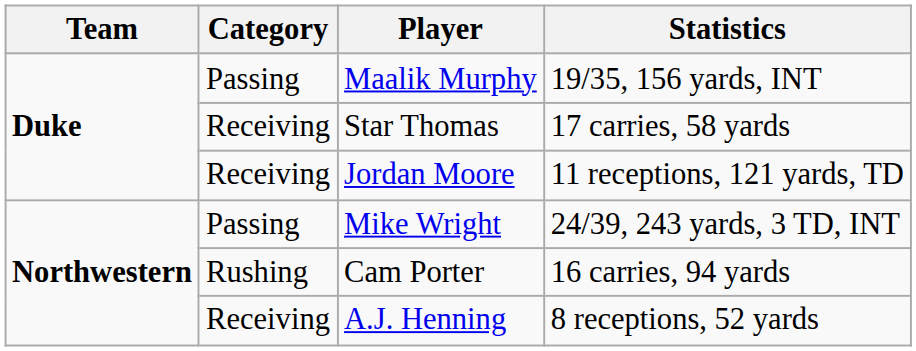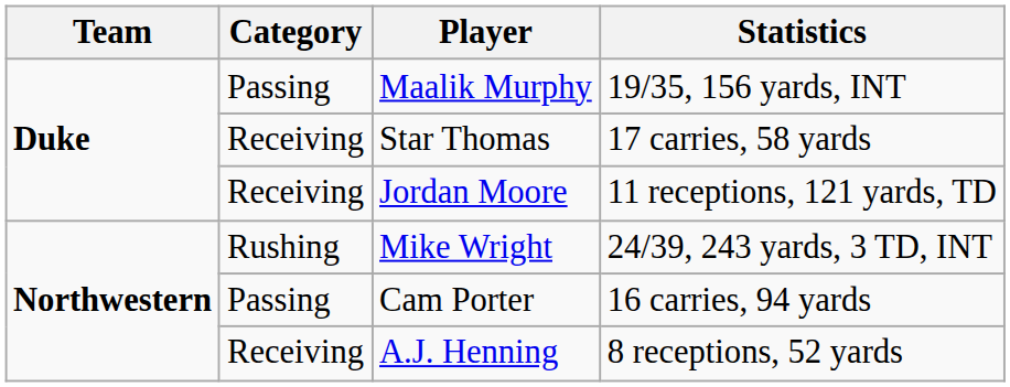Mike Wright | Category: Passing -> Rushing
Cam Porter | Category: Rushing -> Passing
